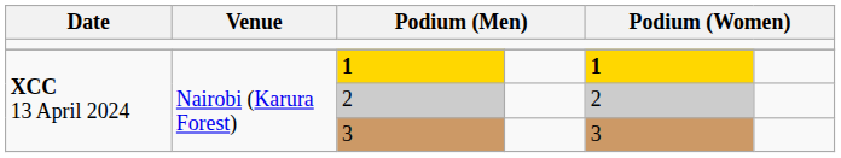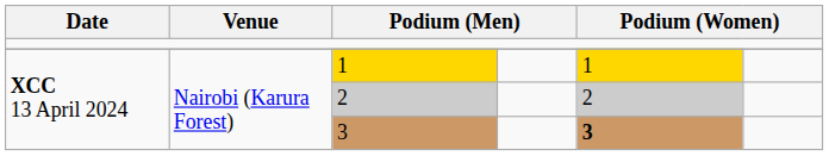row 3 | column 3: bold -> normal
row 3 | column 5: bold -> normal
row 5 | column 5: normal -> bold
